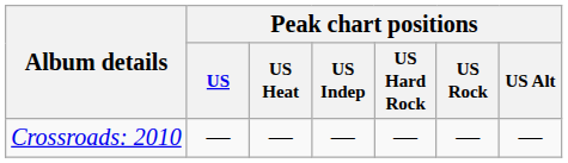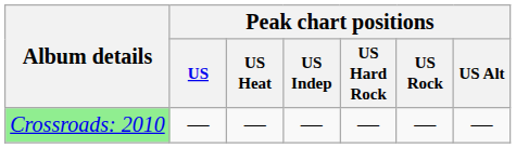Crossroads: 2010 | Album details: no background -> lightgreen background
